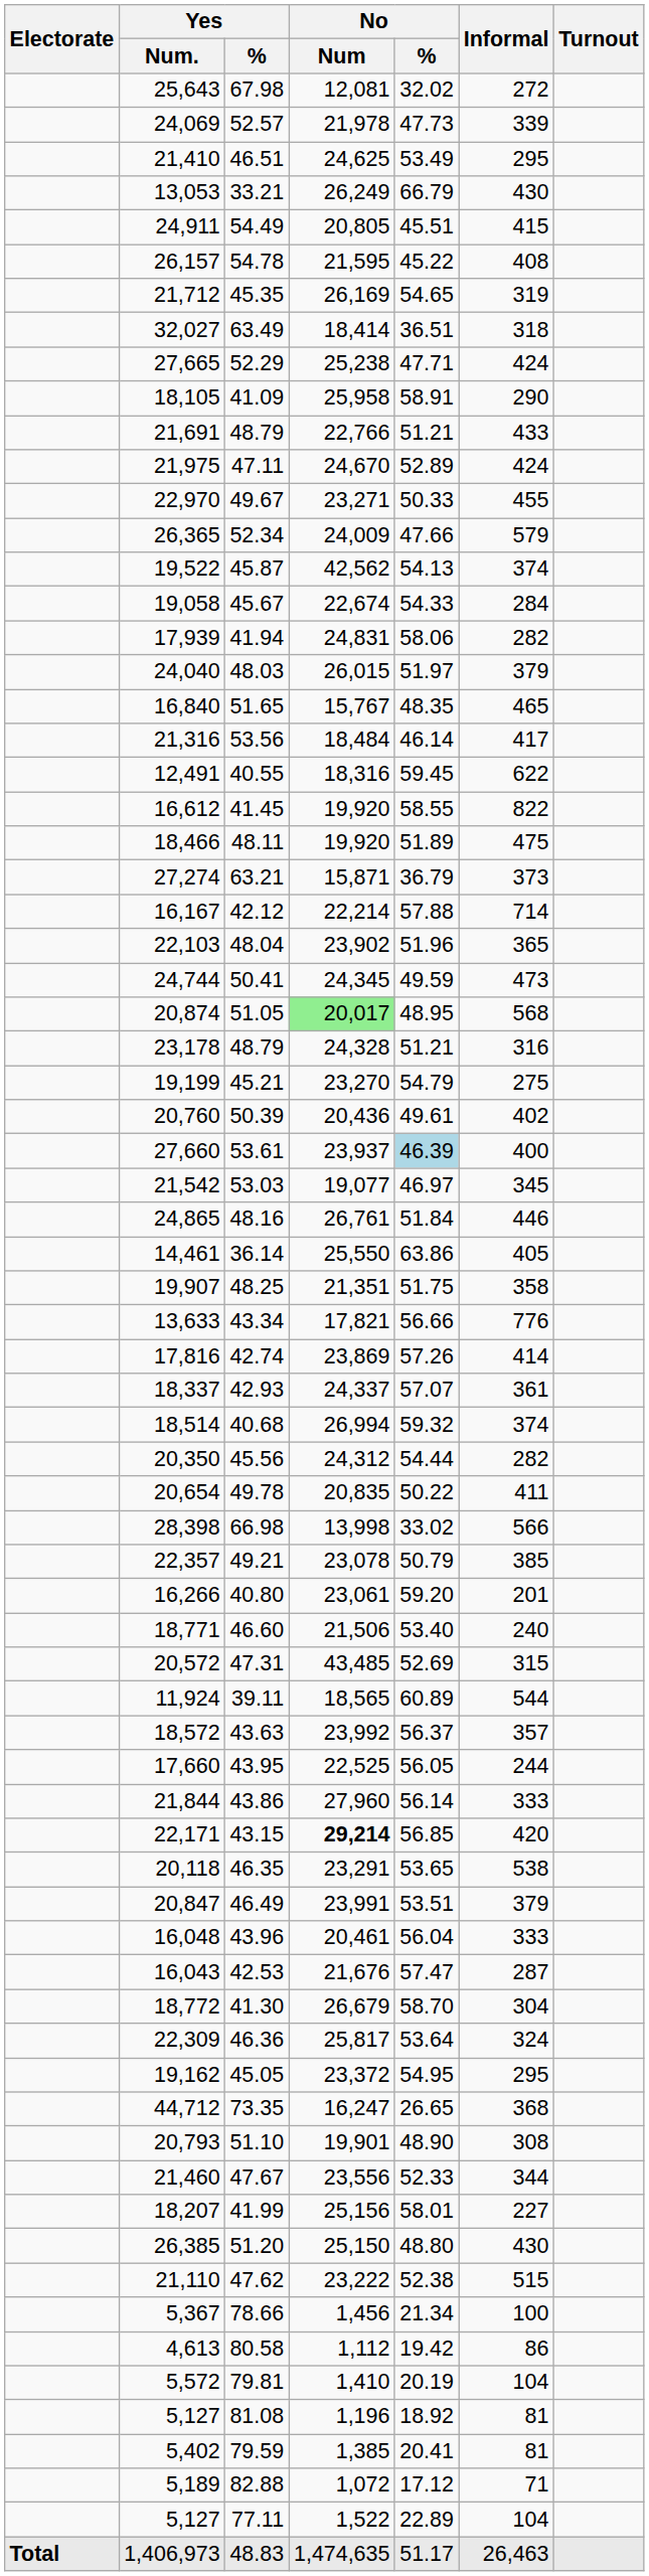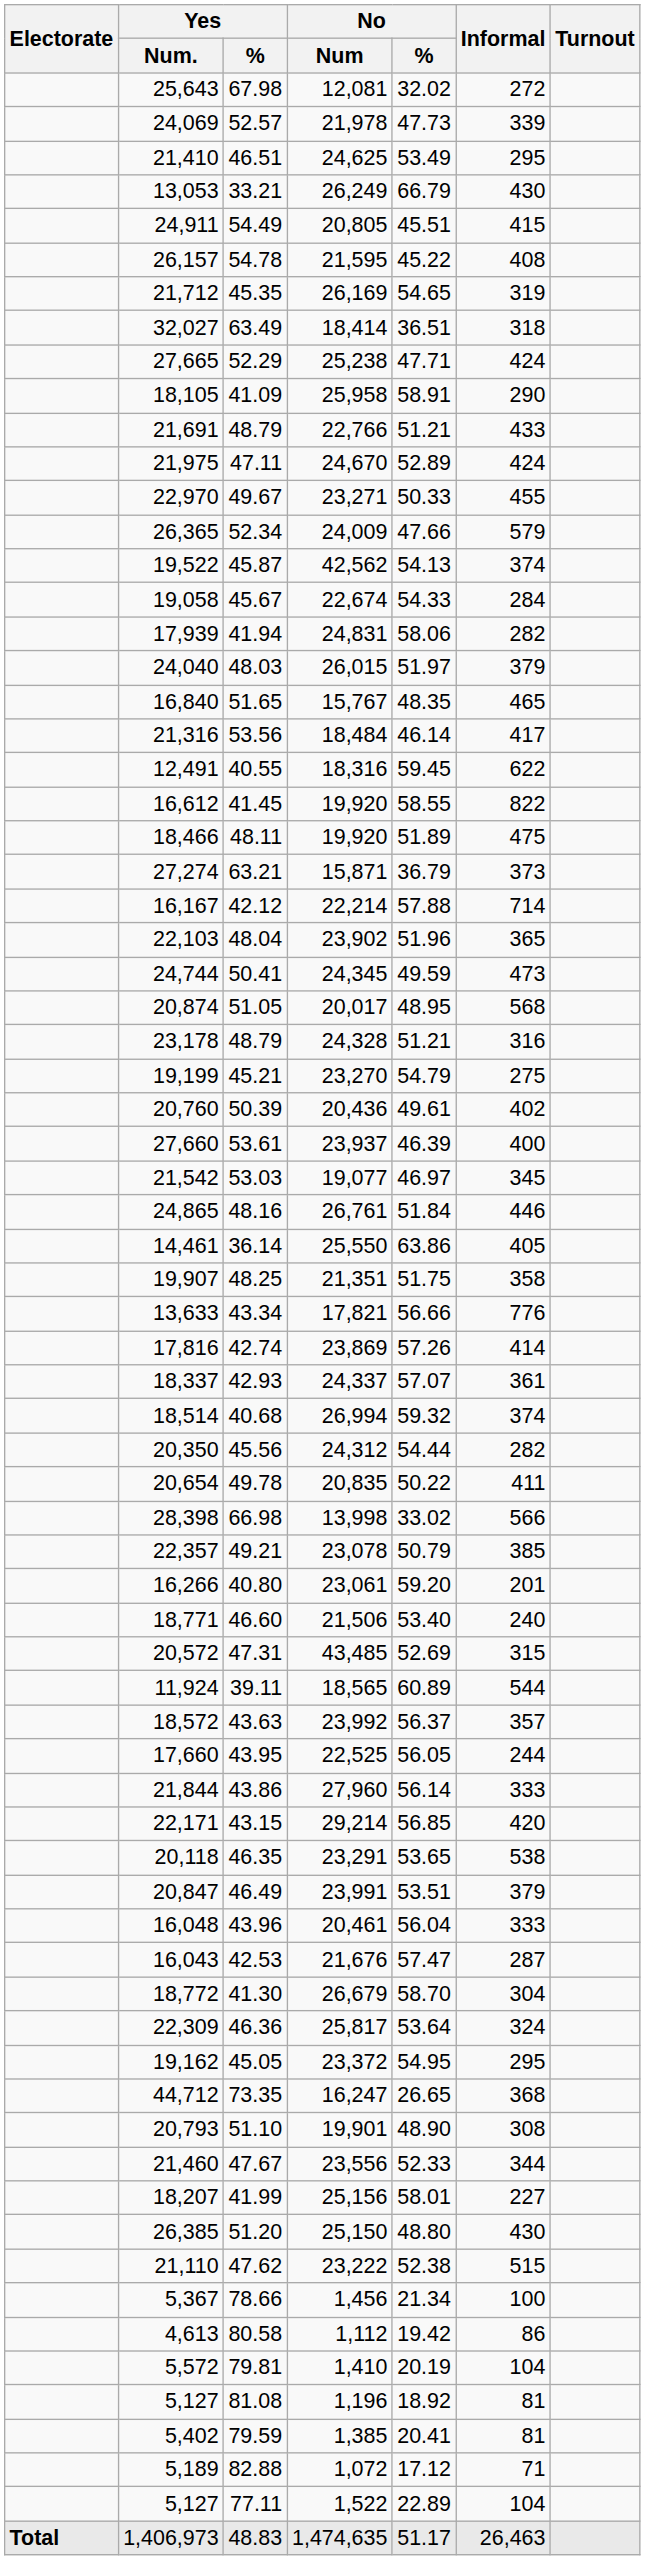20,874 | No / Num: lightgreen background -> no background
27,660 | No / %: lightblue background -> no background
22,171 | No / Num: bold -> normal
